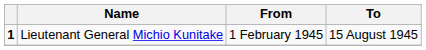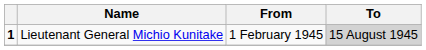Lieutenant General Michio Kunitake | To: no background -> lightgrey background
